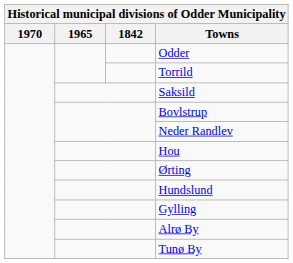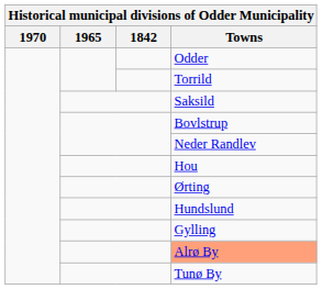Alrø By | Towns: no background -> lightsalmon background
